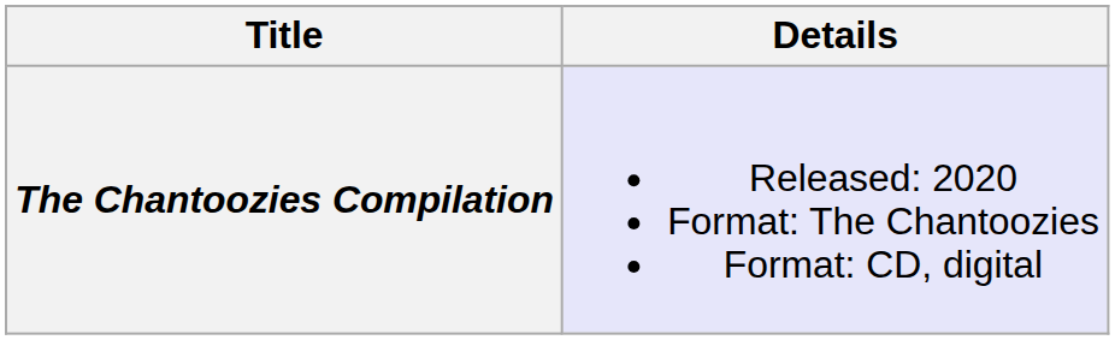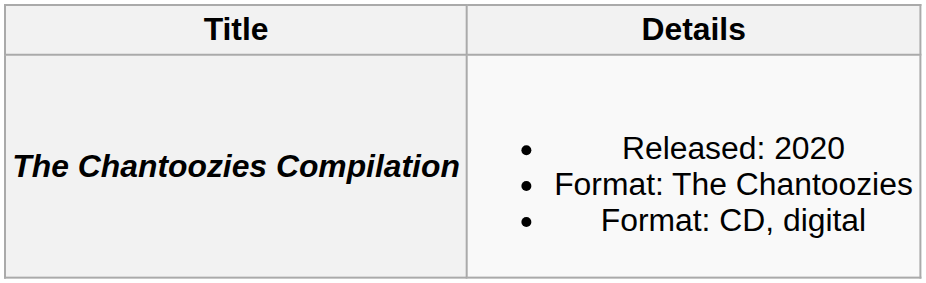The Chantoozies Compilation | Details: lavender background -> no background
